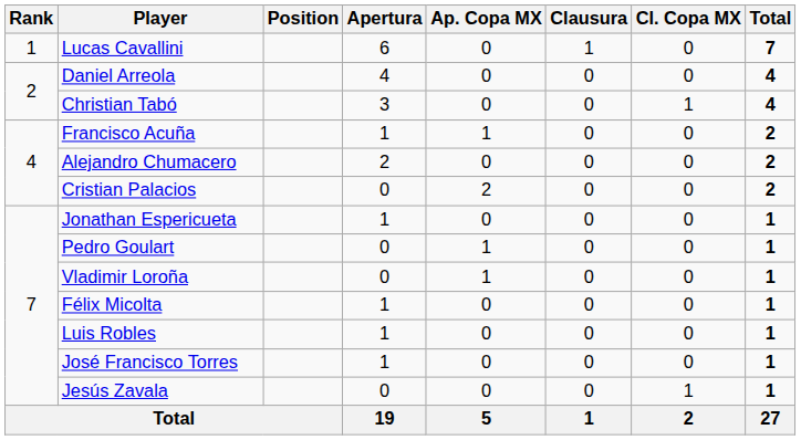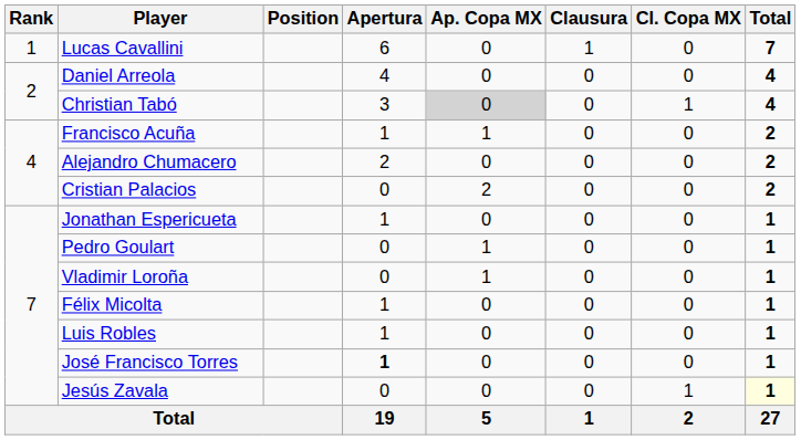Christian Tabó | Ap. Copa MX: no background -> lightgrey background
José Francisco Torres | Apertura: normal -> bold
Jesús Zavala | Total: no background -> lightyellow background
